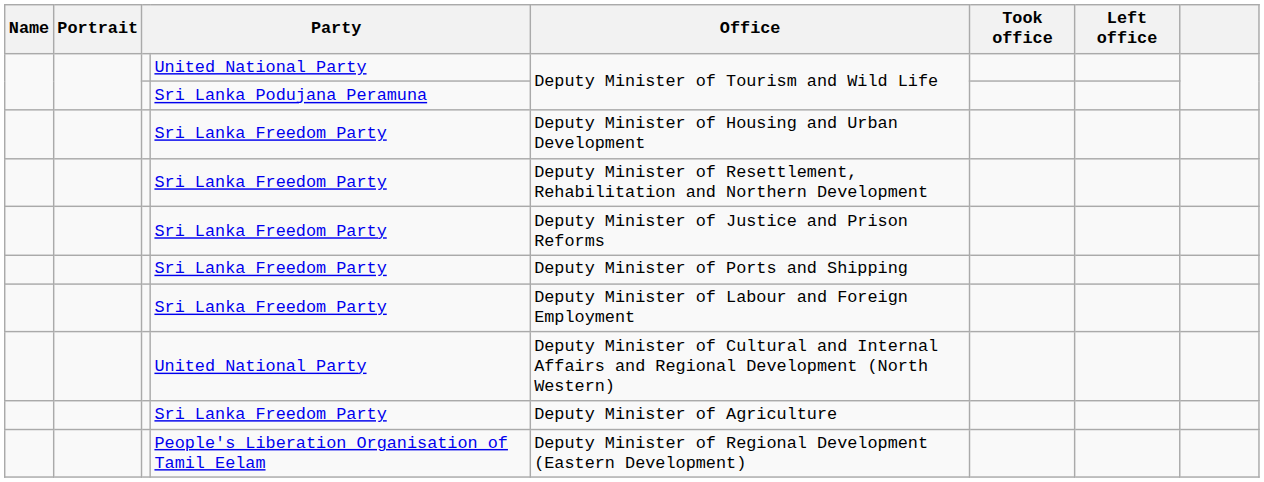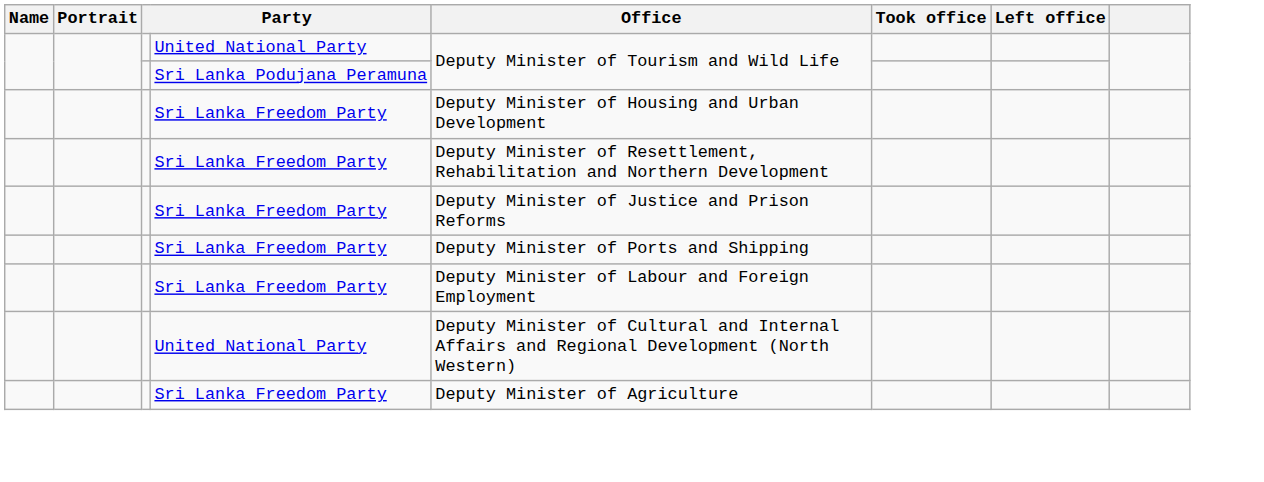- row: People's Liberation Organisation of Tamil Eelam | Deputy Minister of Regional Development (Eastern Development)
